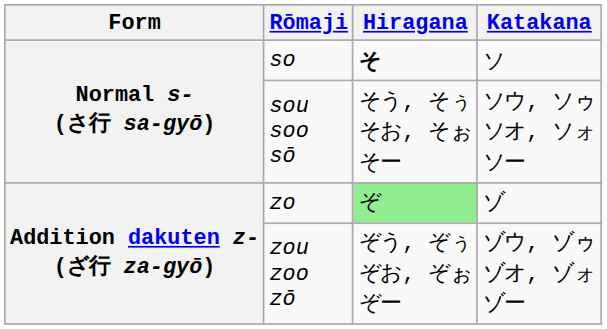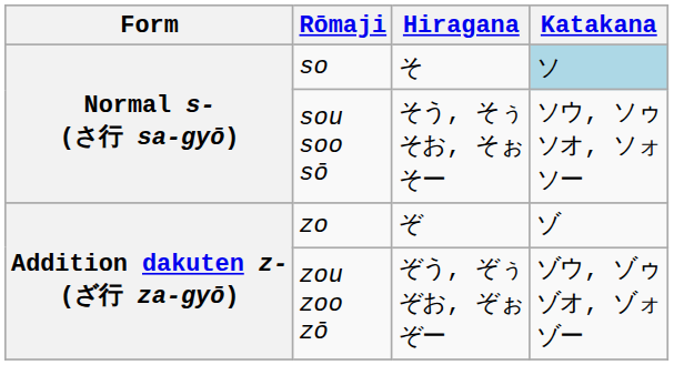so | Hiragana: bold -> normal
so | Katakana: no background -> lightblue background
zo | Hiragana: lightgreen background -> no background
